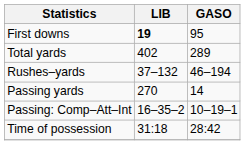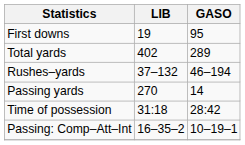First downs | LIB: bold -> normal
rows swapped: Passing: Comp–Att–Int <-> Time of possession
